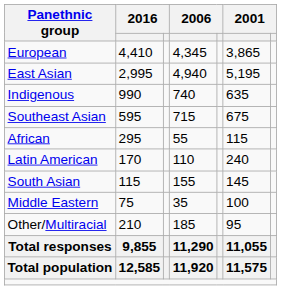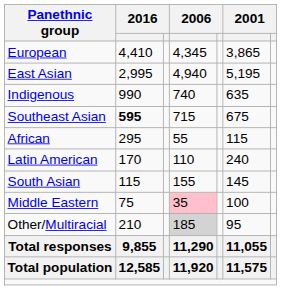Southeast Asian | column 2: normal -> bold
Middle Eastern | column 4: no background -> pink background
Other/Multiracial | column 4: no background -> lightgrey background
